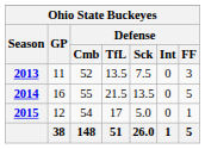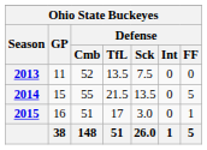2013 | Defense / FF: 3 -> 0
2014 | GP: 16 -> 15
2015 | GP: 12 -> 16
2015 | Defense / Cmb: 54 -> 51
2015 | Defense / Sck: 5.0 -> 3.0
